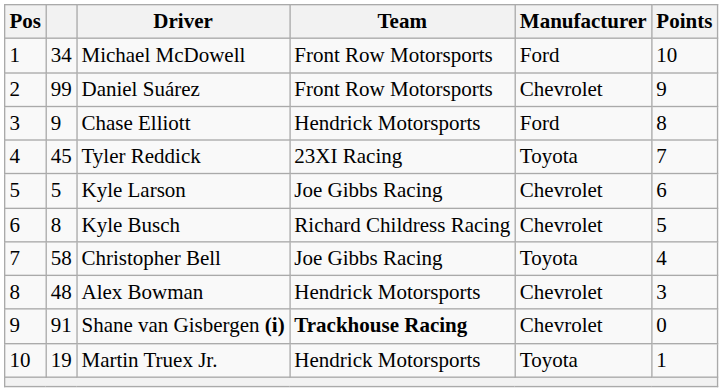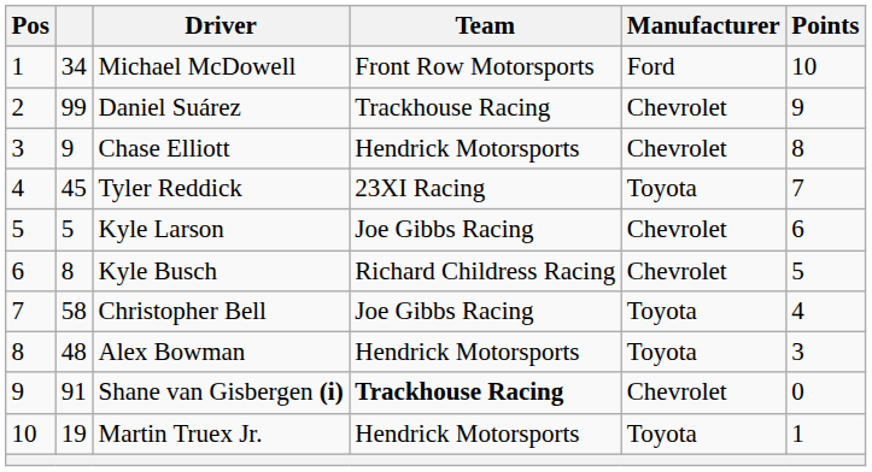Daniel Suárez | Team: Front Row Motorsports -> Trackhouse Racing
Chase Elliott | Manufacturer: Ford -> Chevrolet
Alex Bowman | Manufacturer: Chevrolet -> Toyota
